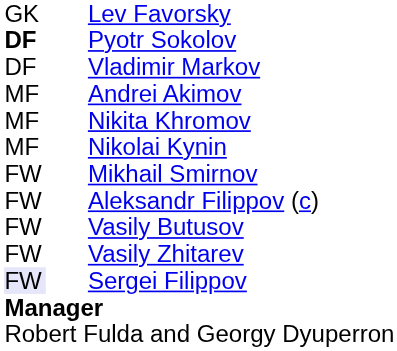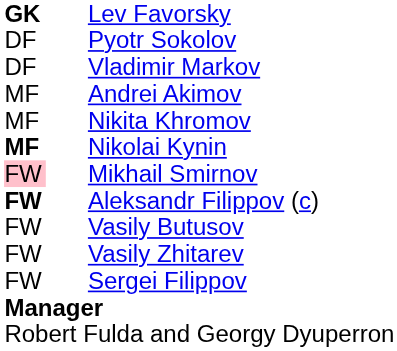Lev Favorsky | column 1: normal -> bold
Pyotr Sokolov | column 1: bold -> normal
Nikolai Kynin | column 1: normal -> bold
Mikhail Smirnov | column 1: no background -> pink background
Aleksandr Filippov (c) | column 1: normal -> bold
Sergei Filippov | column 1: lavender background -> no background
